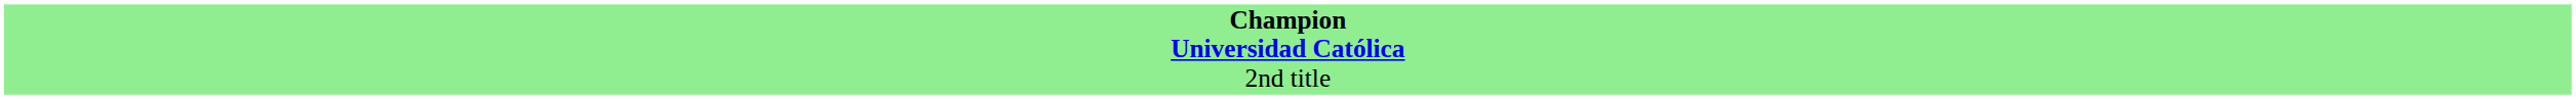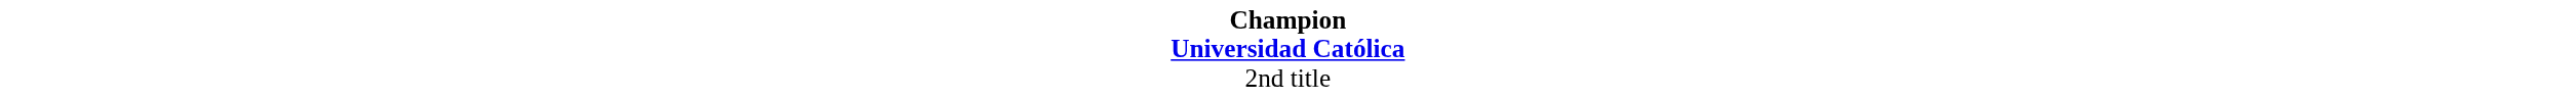row 1 | column 1: lightgreen background -> no background
